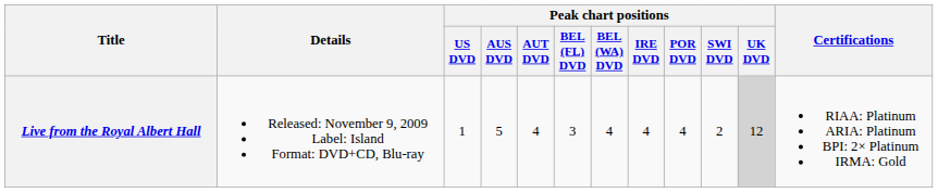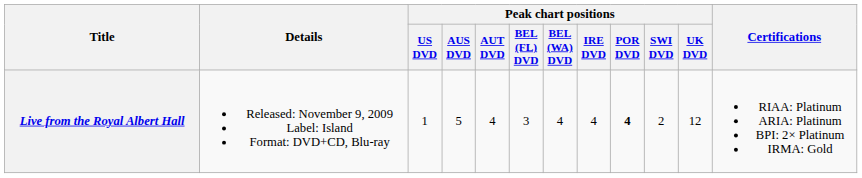Live from the Royal Albert Hall | Peak chart positions / POR DVD: normal -> bold
Live from the Royal Albert Hall | Peak chart positions / UK DVD: lightgrey background -> no background
